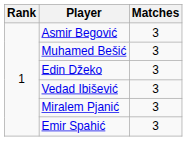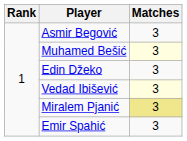Muhamed Bešić | Matches: no background -> lightyellow background
Vedad Ibišević | Matches: no background -> lightyellow background
Miralem Pjanić | Matches: no background -> khaki background
